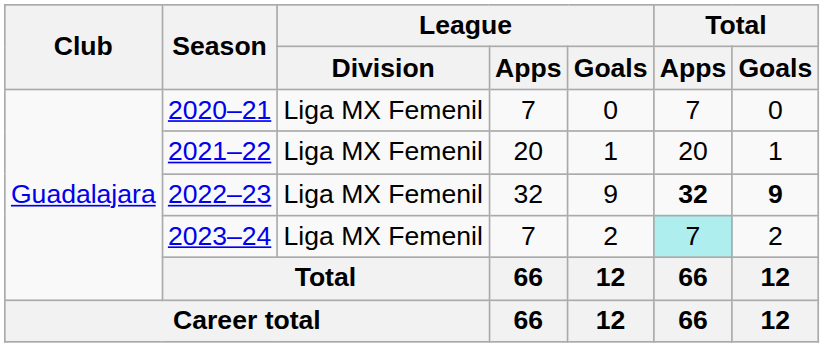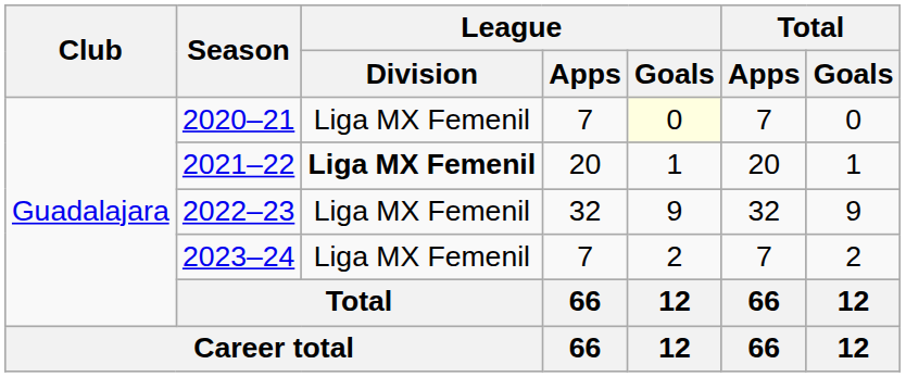2020–21 | League / Goals: no background -> lightyellow background
2021–22 | League / Division: normal -> bold
2022–23 | Total / Apps: bold -> normal
2022–23 | Total / Goals: bold -> normal
2023–24 | Total / Apps: paleturquoise background -> no background
